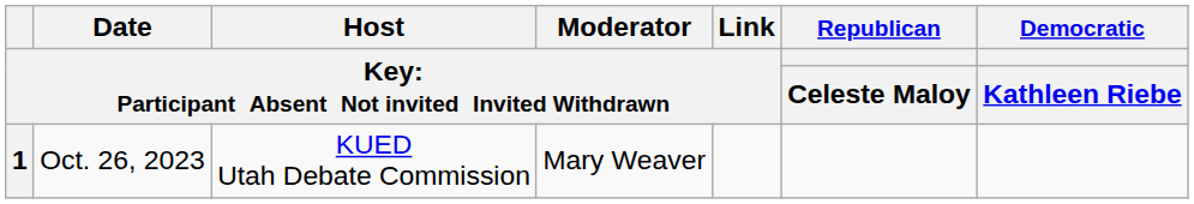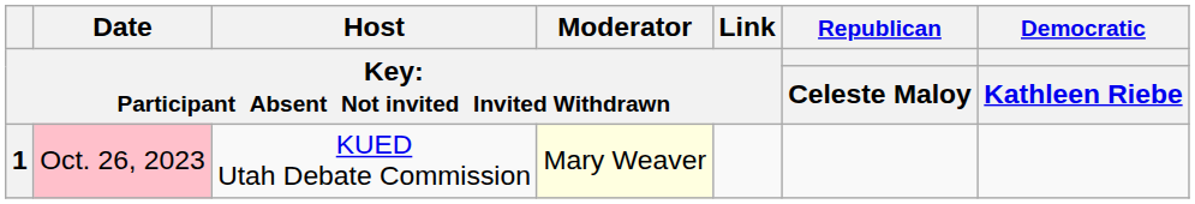1 | column 2: no background -> pink background
1 | column 4: no background -> lightyellow background
